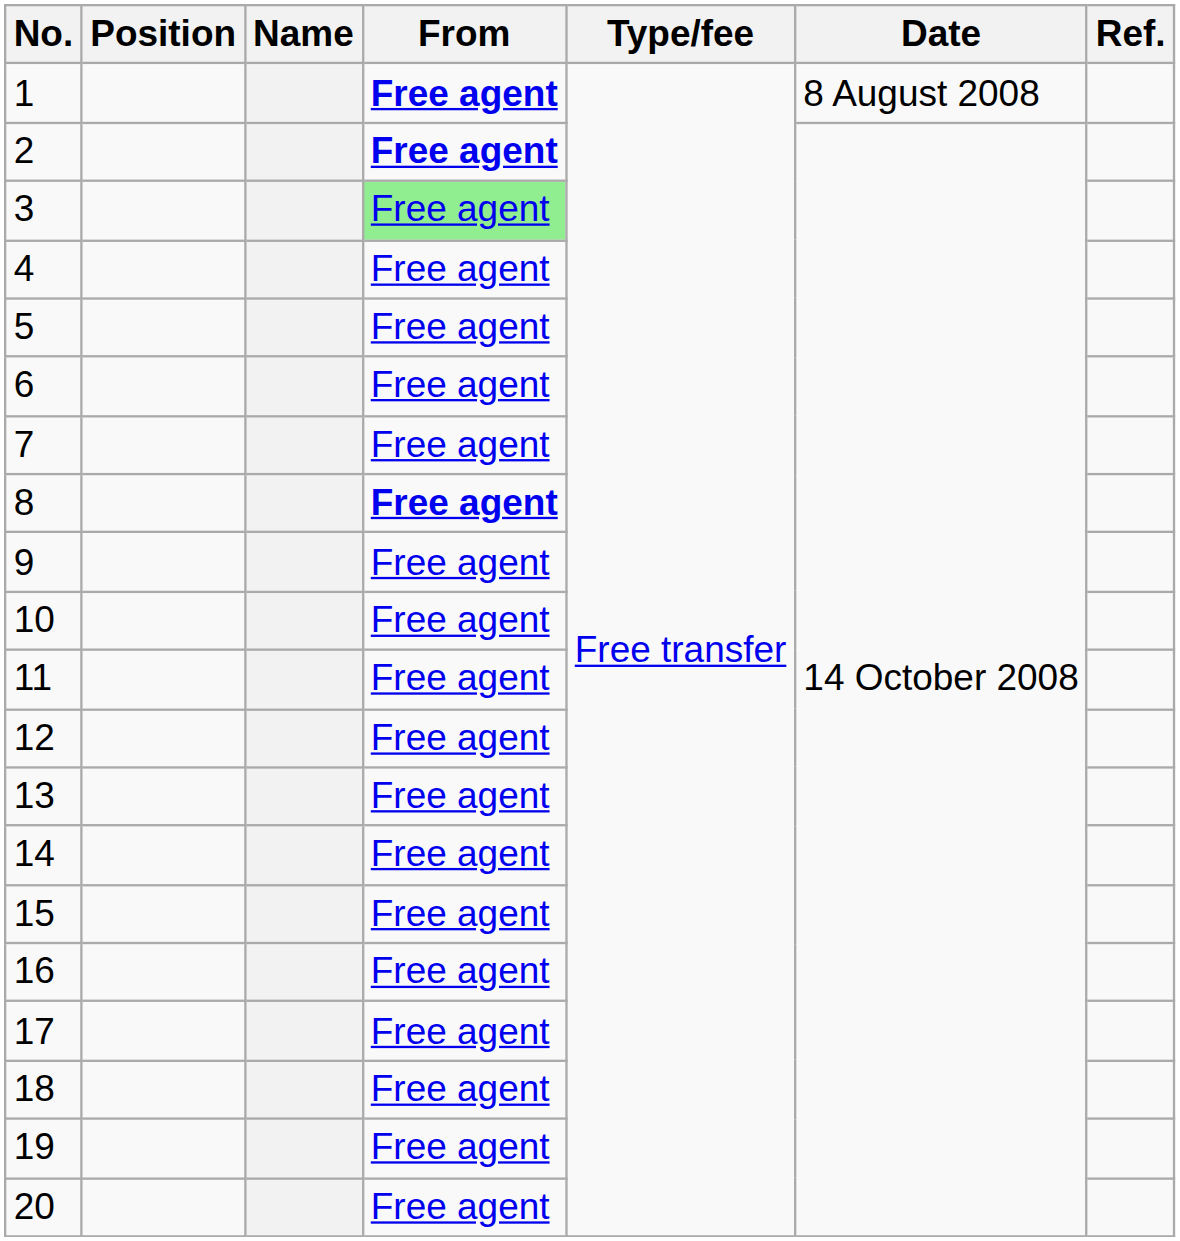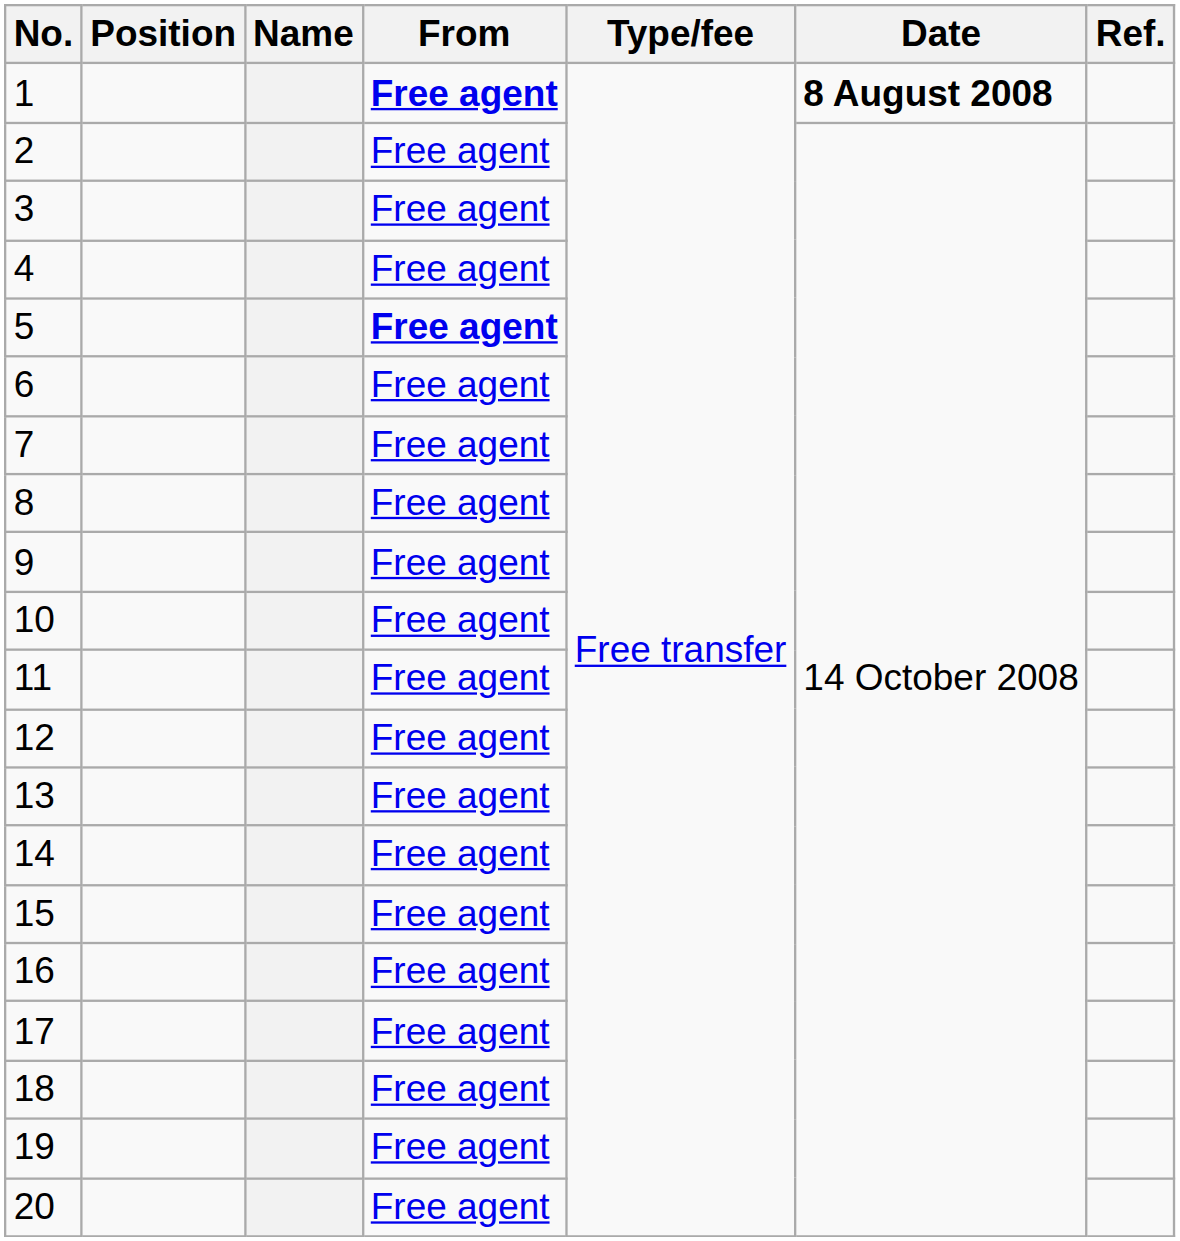1 | Date: normal -> bold
2 | From: bold -> normal
3 | From: lightgreen background -> no background
5 | From: normal -> bold
8 | From: bold -> normal
